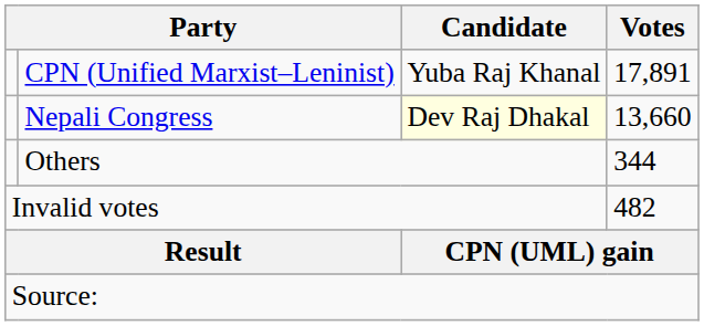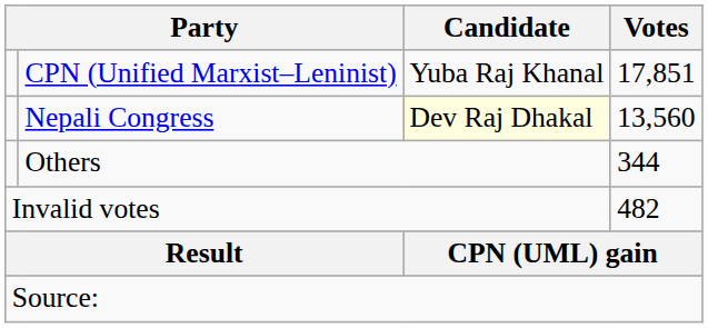CPN (Unified Marxist–Leninist) | Votes: 17,891 -> 17,851
Nepali Congress | Votes: 13,660 -> 13,560
